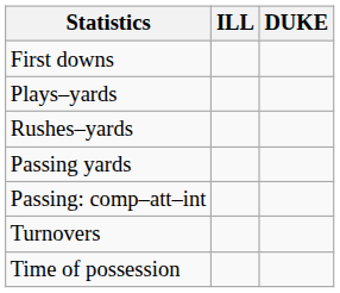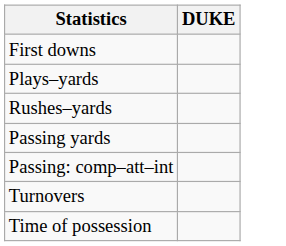- column: ILL
